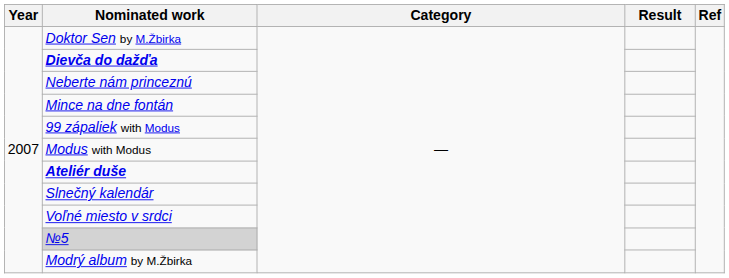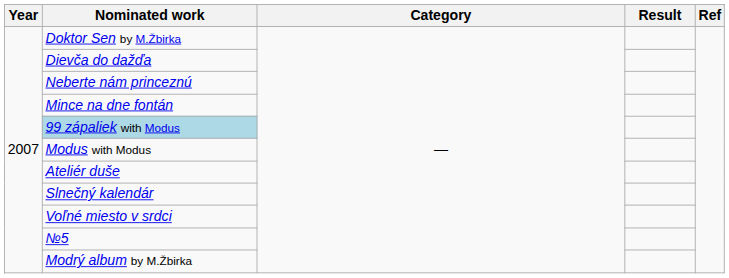Dievča do dažďa | Nominated work: bold -> normal
99 zápaliek with Modus | Nominated work: no background -> lightblue background
Ateliér duše | Nominated work: bold -> normal
№5 | Nominated work: lightgrey background -> no background
